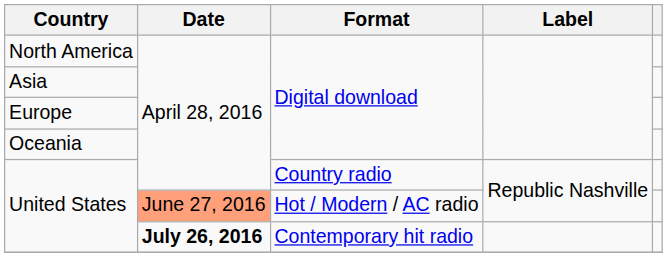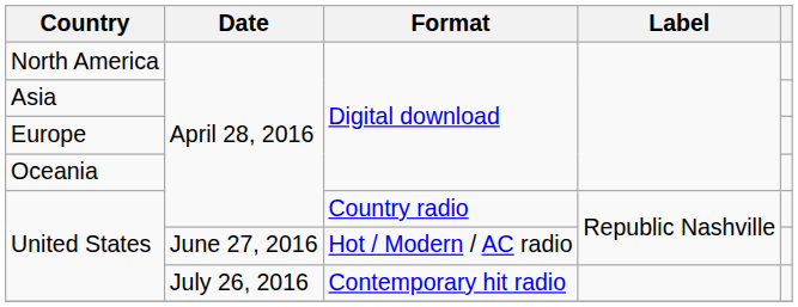United States / Hot / Modern / AC radio | Date: lightsalmon background -> no background
United States / Contemporary hit radio | Date: bold -> normal
